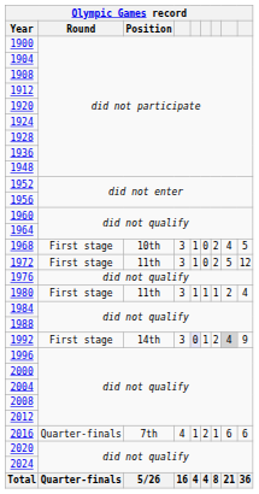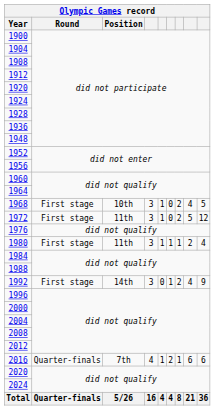1992 | column 5: lavender background -> no background
1992 | column 8: lightgrey background -> no background
